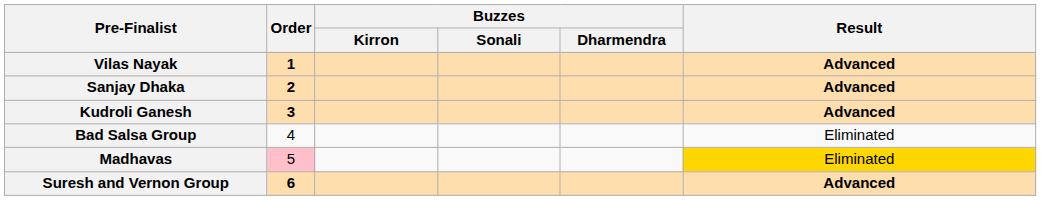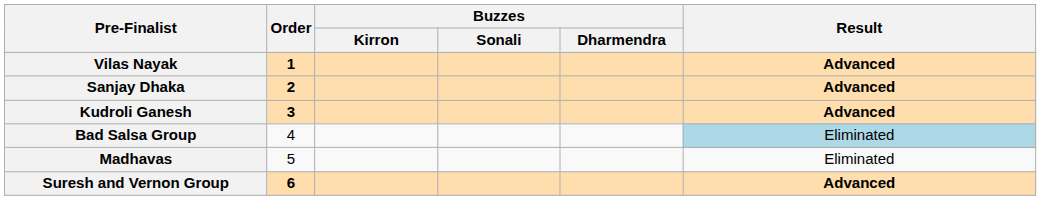Bad Salsa Group | Result: no background -> lightblue background
Madhavas | Order: pink background -> no background
Madhavas | Result: gold background -> no background
